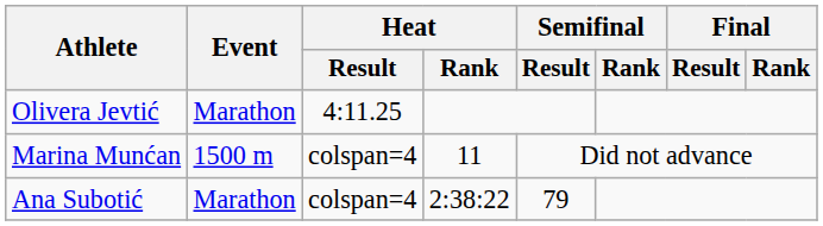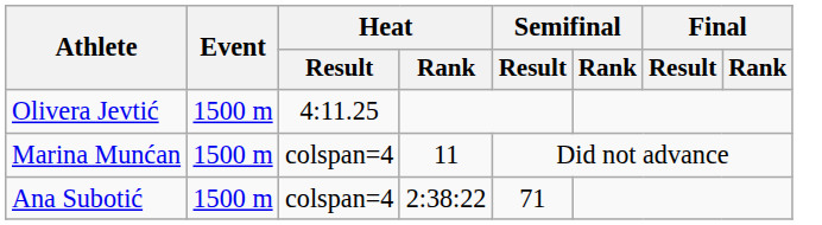Olivera Jevtić | Event: Marathon -> 1500 m
Ana Subotić | Event: Marathon -> 1500 m
Ana Subotić | Semifinal / Result: 79 -> 71
